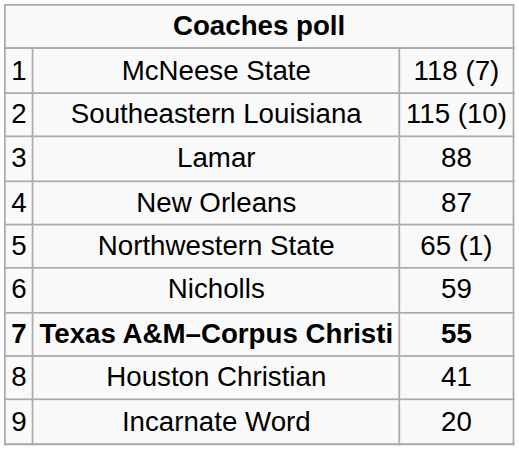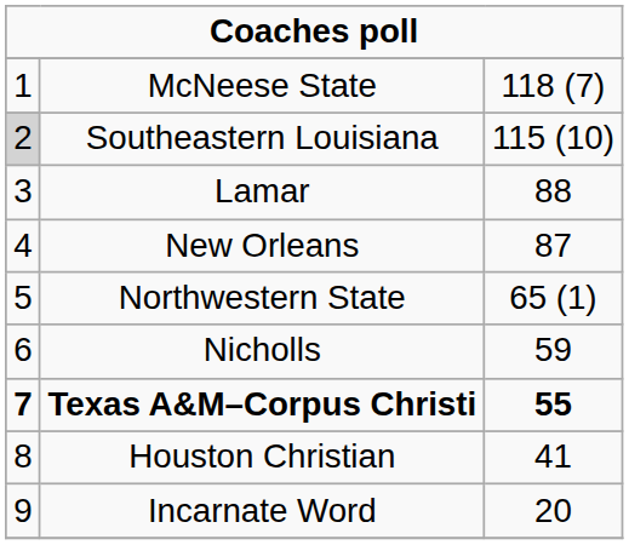Southeastern Louisiana | column 1: no background -> lightgrey background
